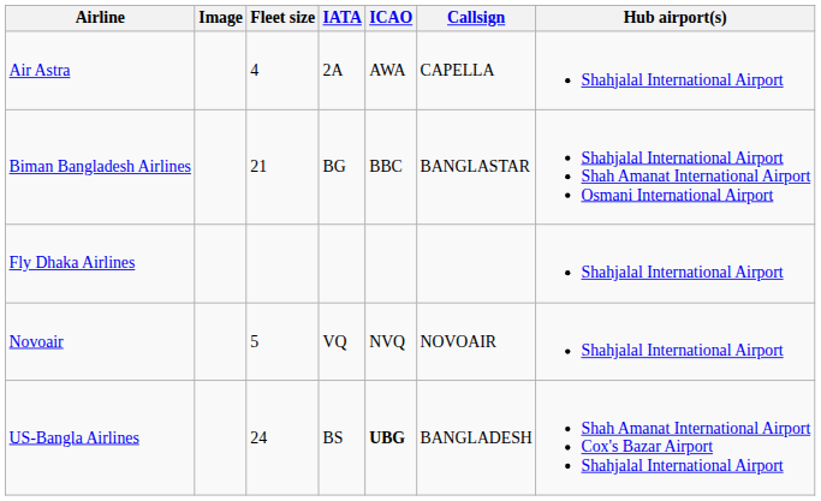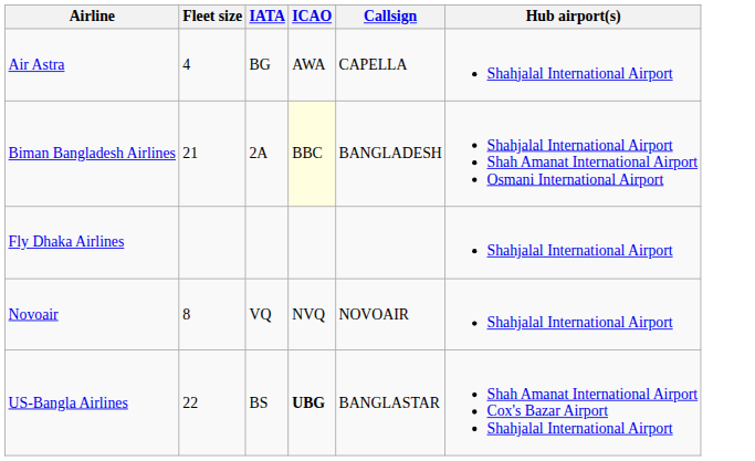- column: Image
Air Astra | IATA: 2A -> BG
Biman Bangladesh Airlines | IATA: BG -> 2A
Biman Bangladesh Airlines | ICAO: no background -> lightyellow background
Biman Bangladesh Airlines | Callsign: BANGLASTAR -> BANGLADESH
Novoair | Fleet size: 5 -> 8
US-Bangla Airlines | Fleet size: 24 -> 22
US-Bangla Airlines | Callsign: BANGLADESH -> BANGLASTAR
